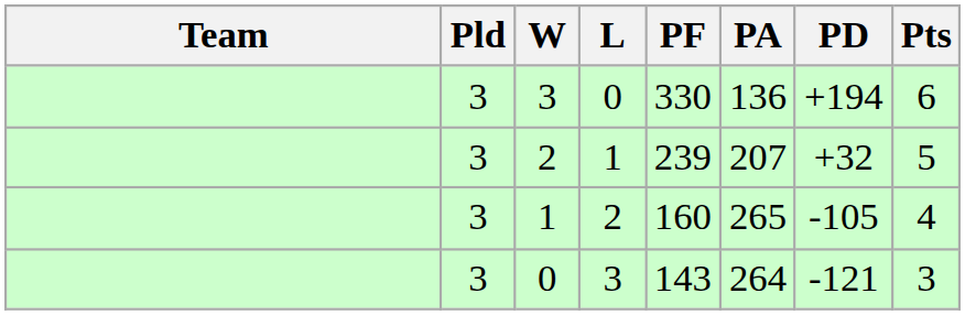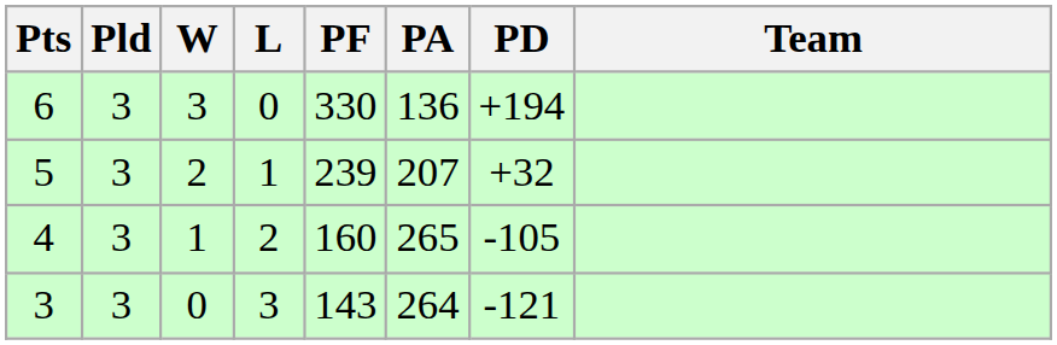columns swapped: Team <-> Pts
